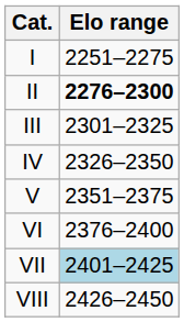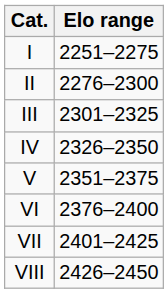II | Elo range: bold -> normal
VII | Elo range: lightblue background -> no background
